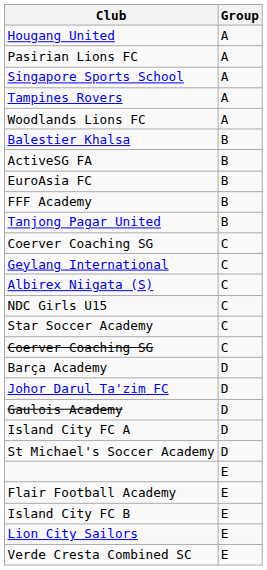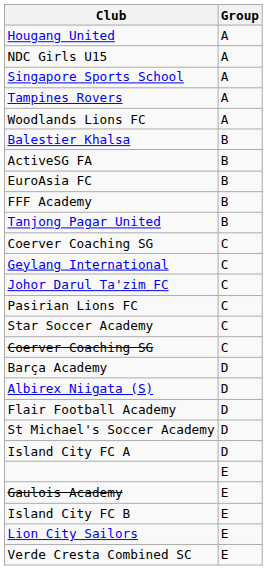row 3 | Club: Pasirian Lions FC -> NDC Girls U15
row 14 | Club: Albirex Niigata (S) -> Johor Darul Ta'zim FC
row 15 | Club: NDC Girls U15 -> Pasirian Lions FC
row 19 | Club: Johor Darul Ta'zim FC -> Albirex Niigata (S)
row 20 | Club: Gaulois Academy -> Flair Football Academy
row 21 | Club: Island City FC A -> St Michael's Soccer Academy
row 22 | Club: St Michael's Soccer Academy -> Island City FC A
row 24 | Club: Flair Football Academy -> Gaulois Academy
